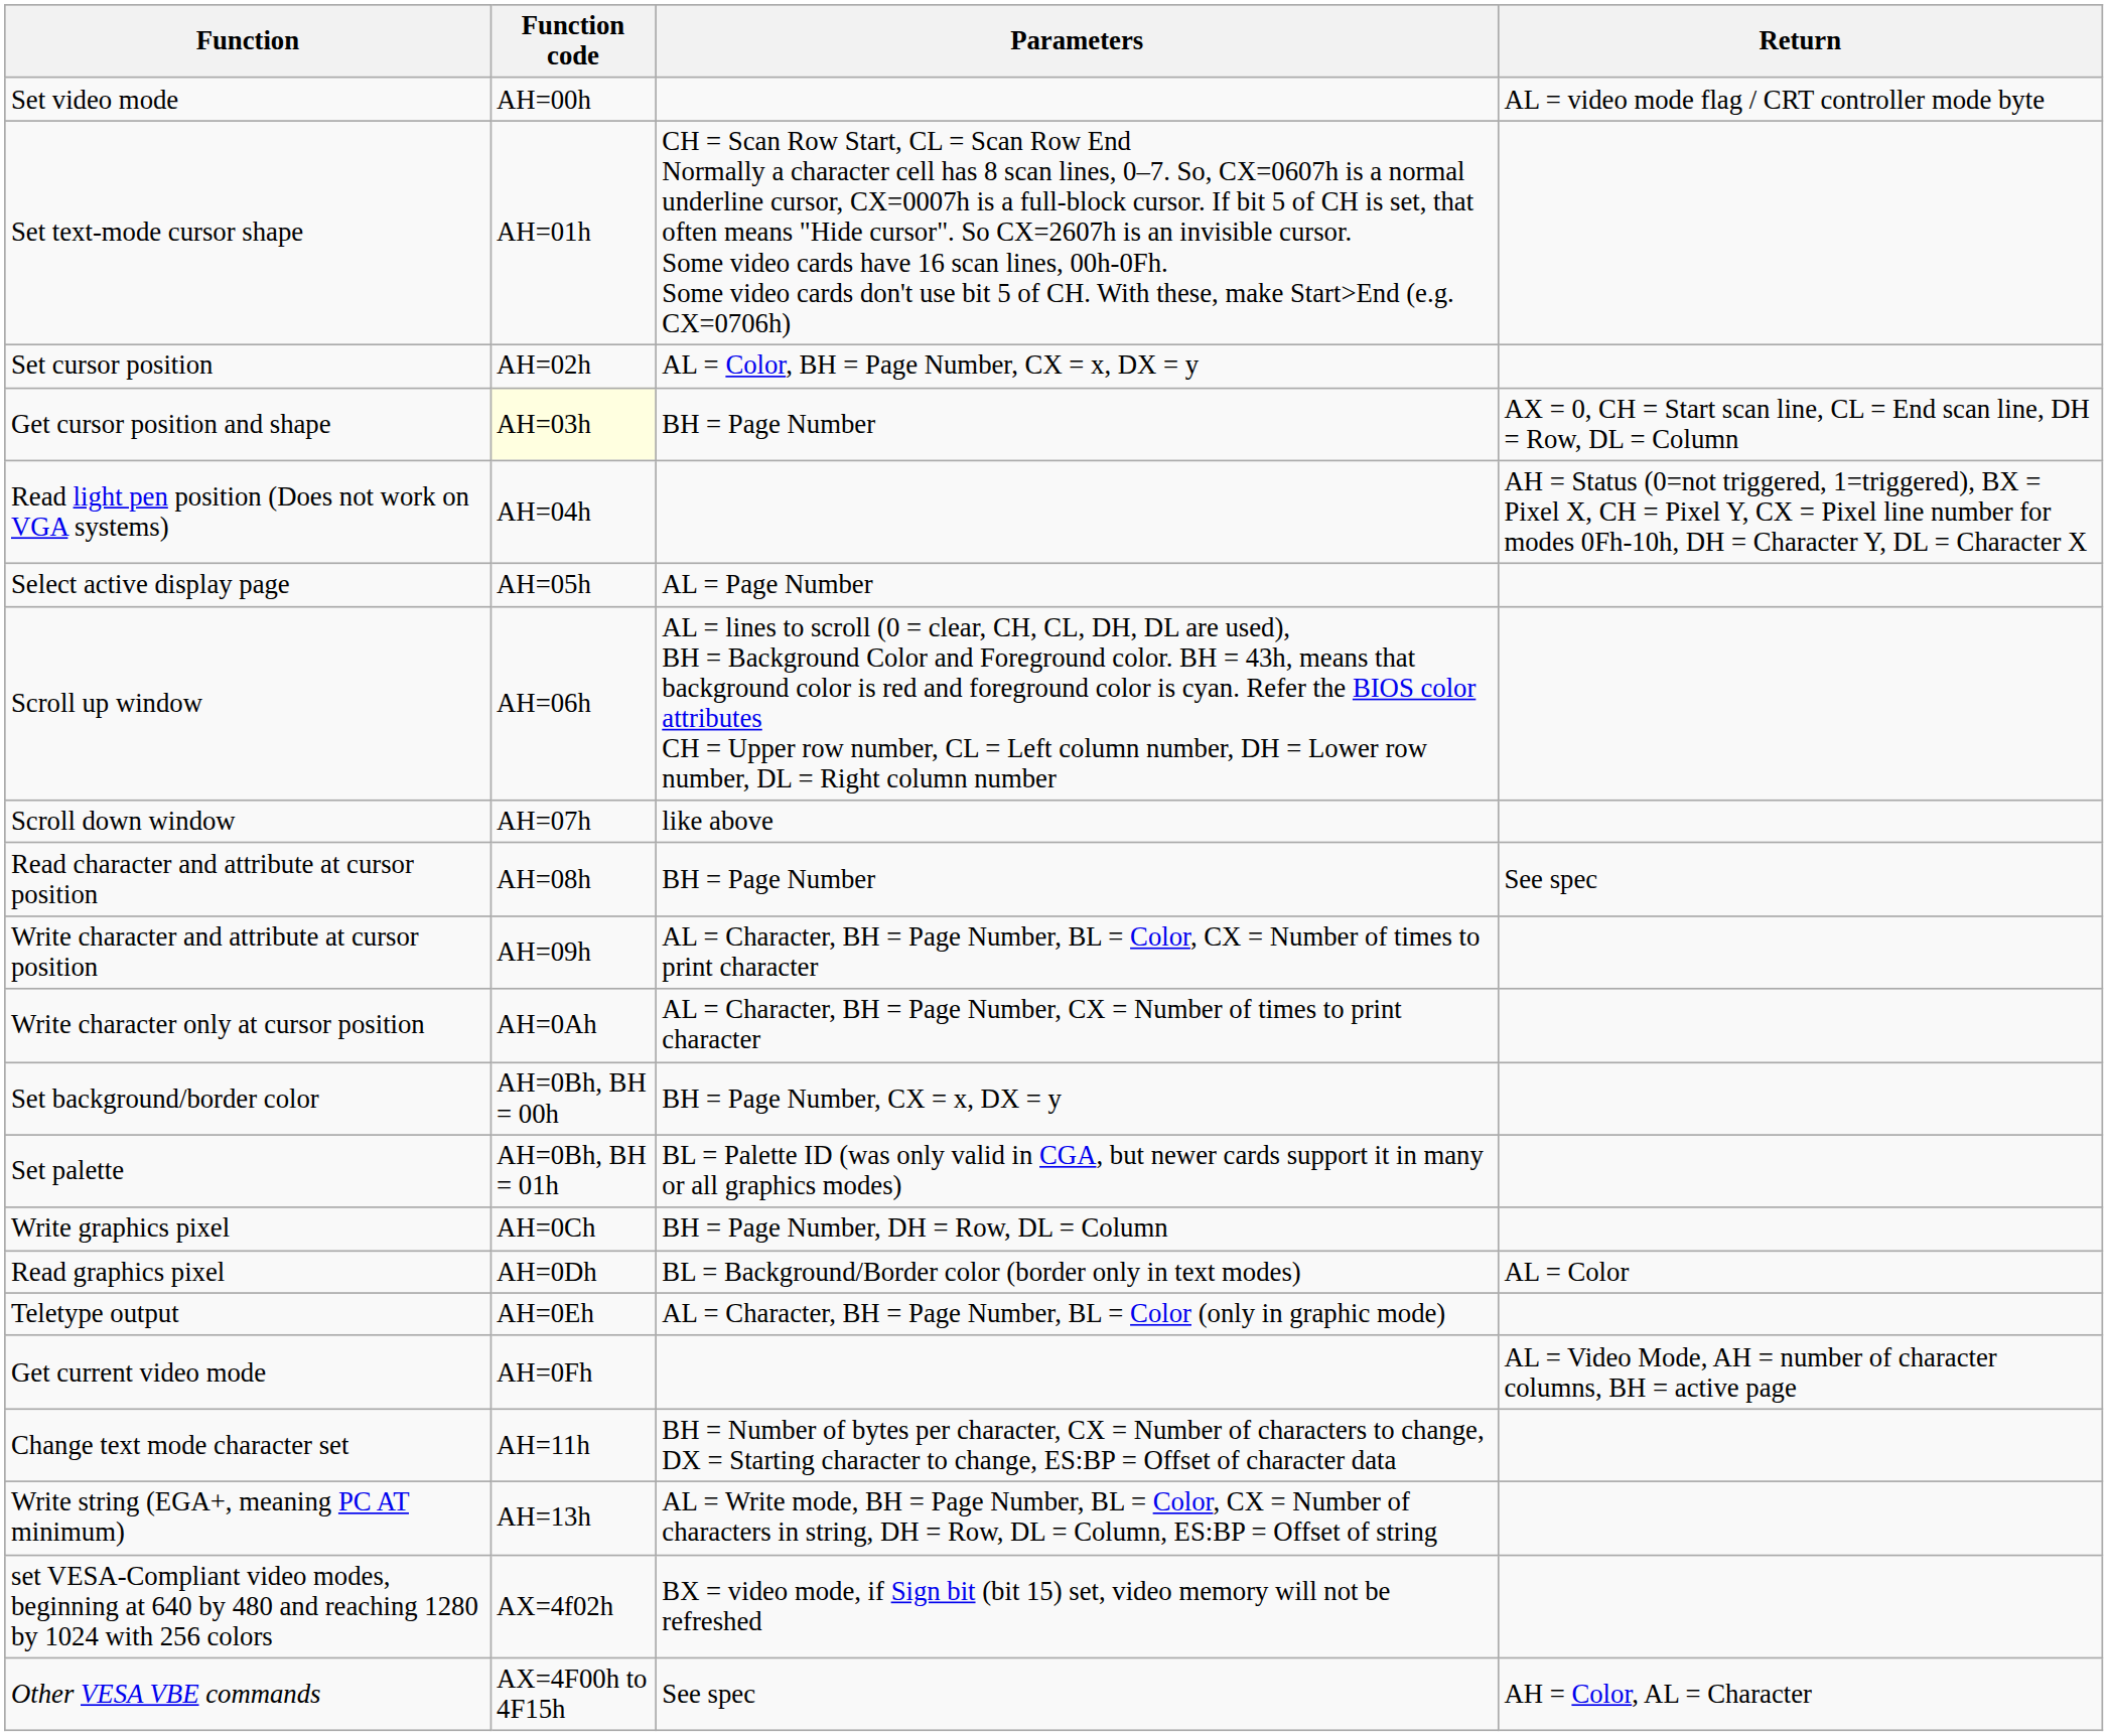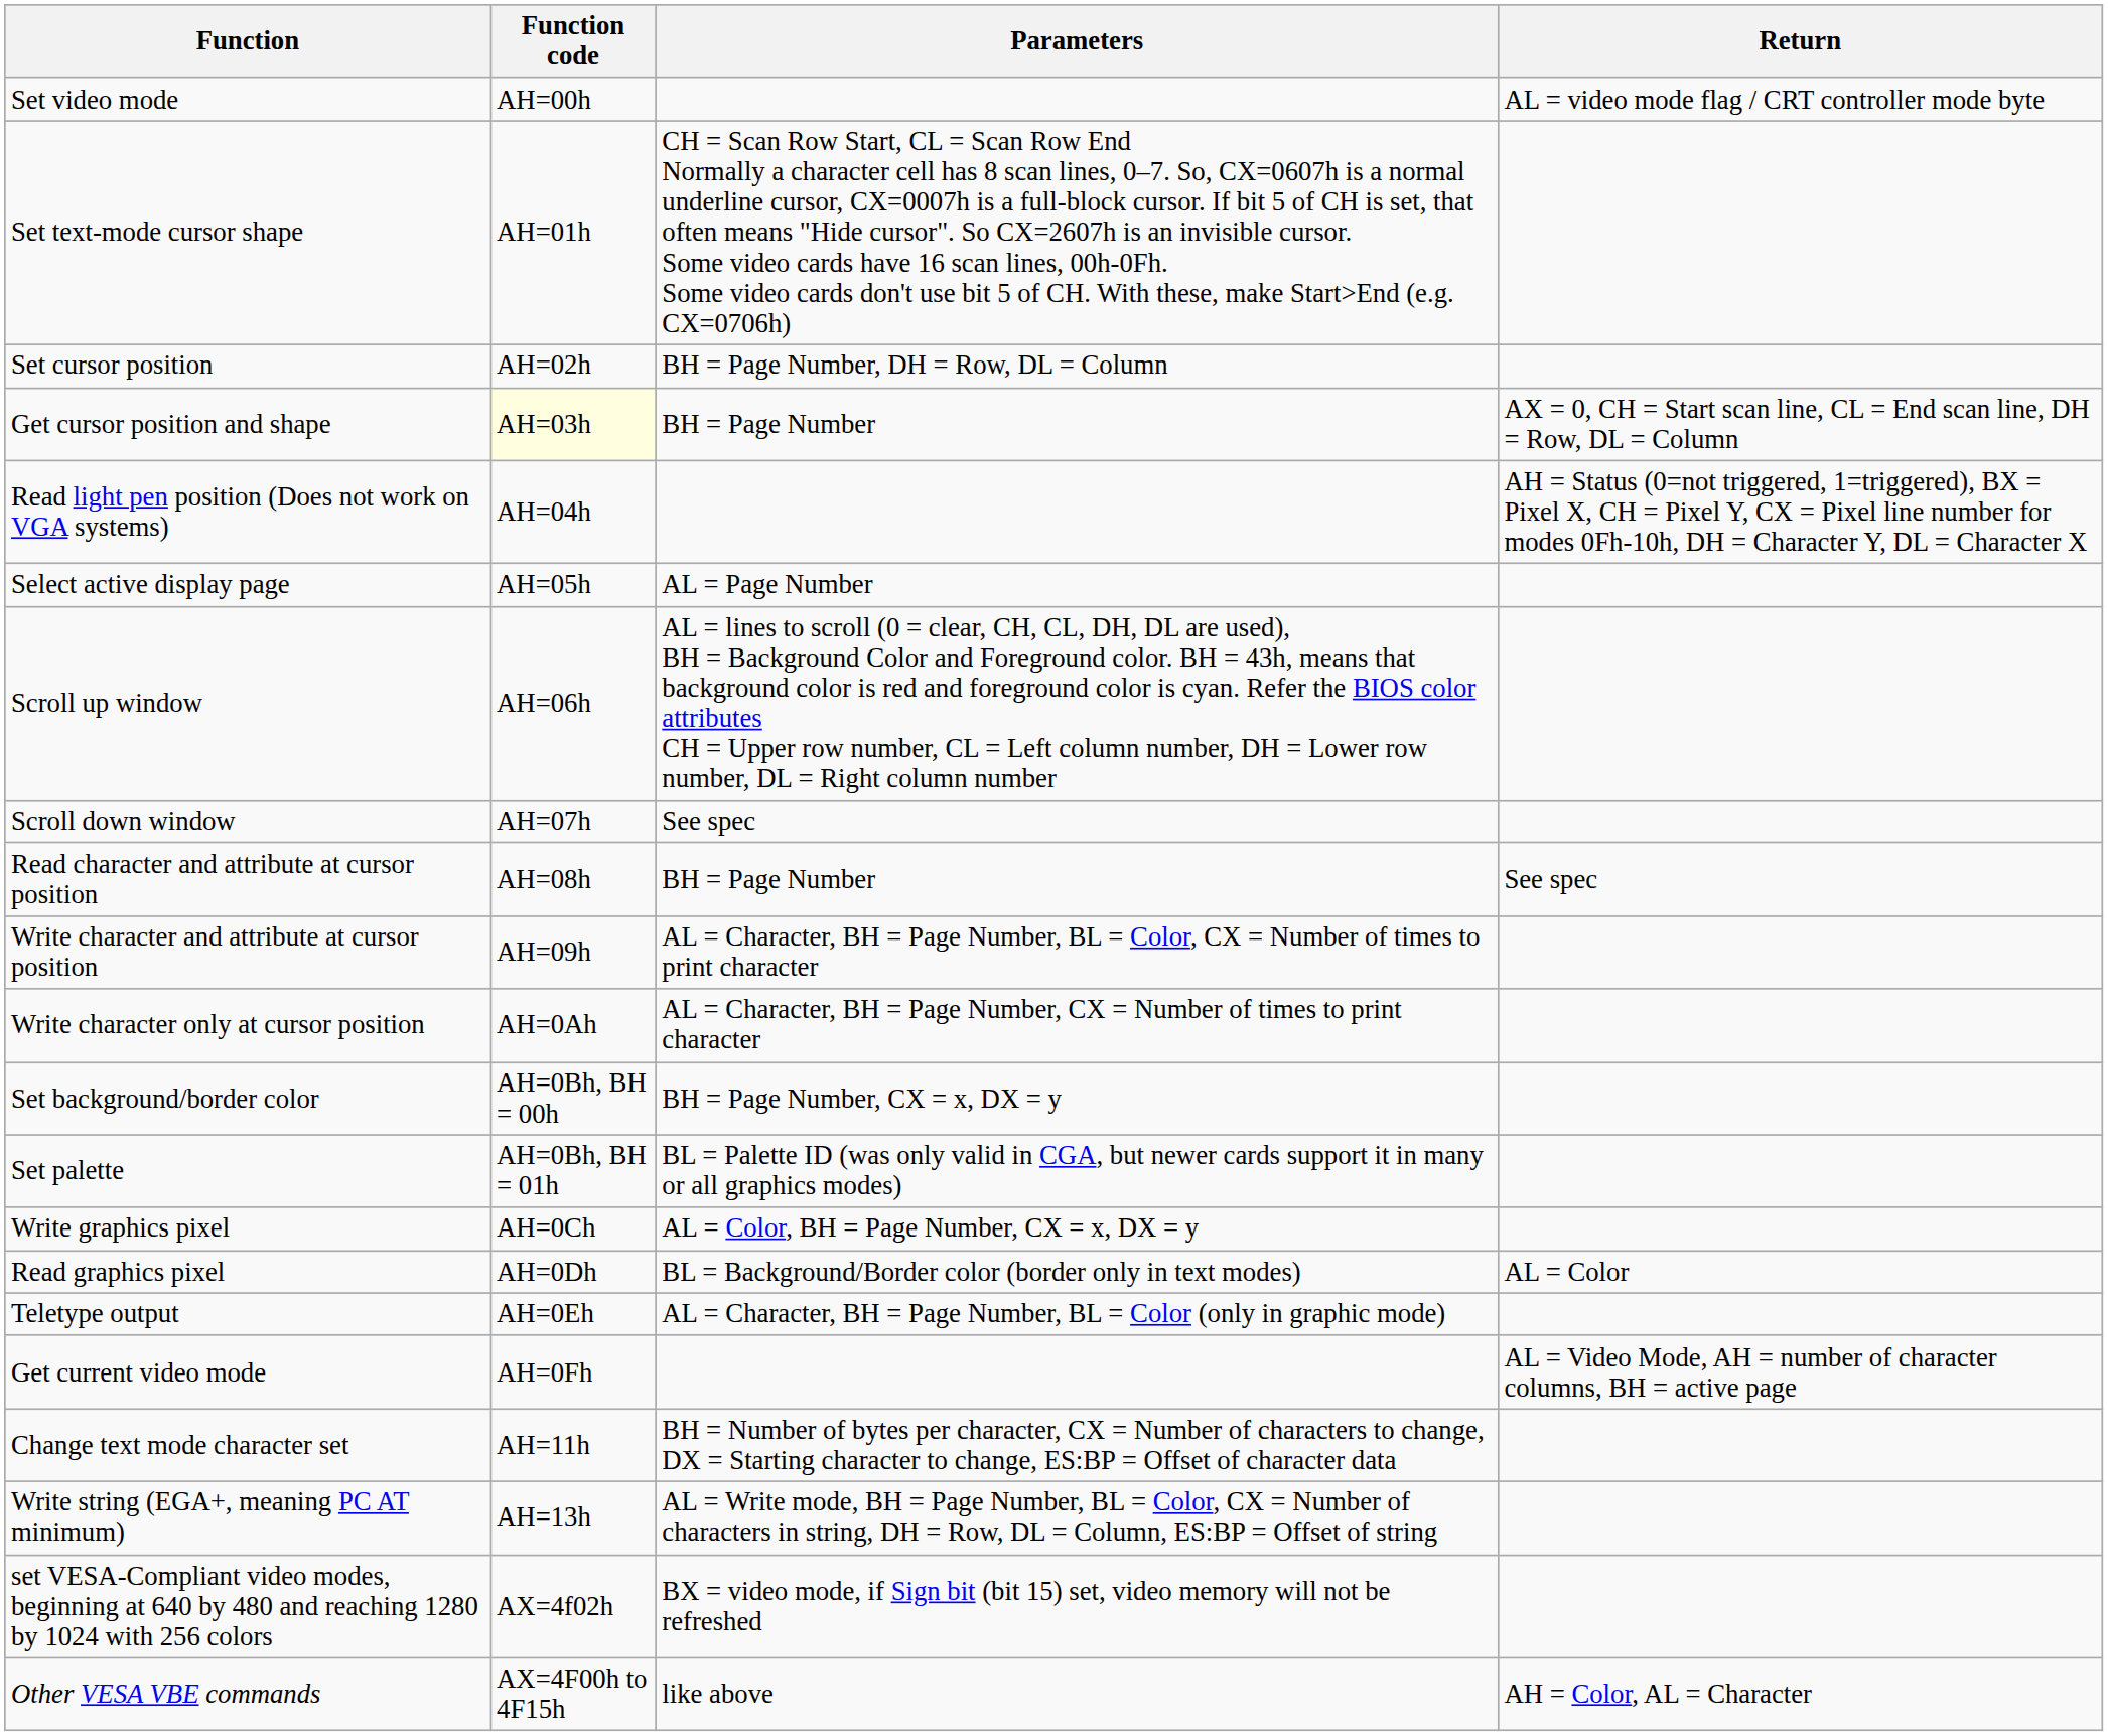Set cursor position | Parameters: AL = Color, BH = Page Number, CX = x, DX = y -> BH = Page Number, DH = Row, DL = Column
Scroll down window | Parameters: like above -> See spec
Write graphics pixel | Parameters: BH = Page Number, DH = Row, DL = Column -> AL = Color, BH = Page Number, CX = x, DX = y
Other VESA VBE commands | Parameters: See spec -> like above
